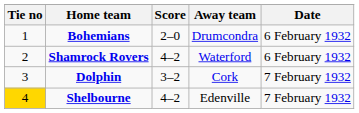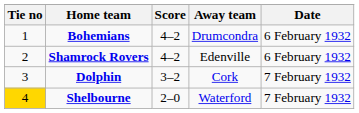Bohemians | Score: 2–0 -> 4–2
Shamrock Rovers | Away team: Waterford -> Edenville
Shelbourne | Score: 4–2 -> 2–0
Shelbourne | Away team: Edenville -> Waterford
